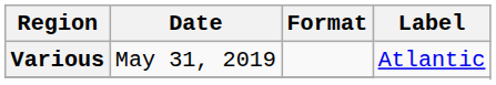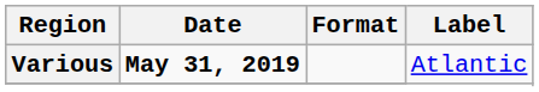Various | Date: normal -> bold
